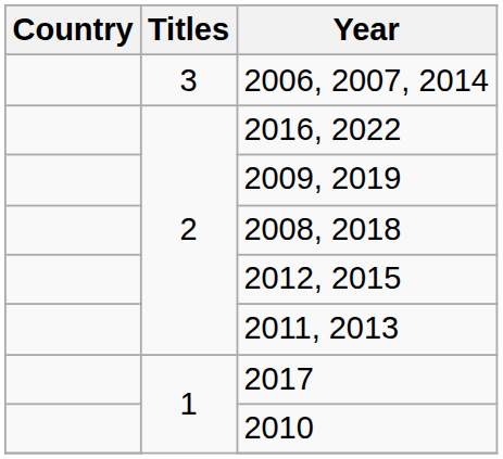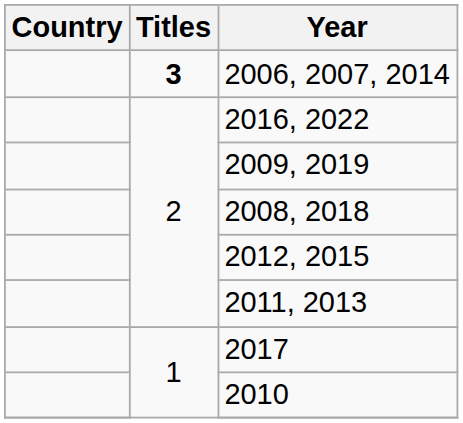2006, 2007, 2014 | Titles: normal -> bold
